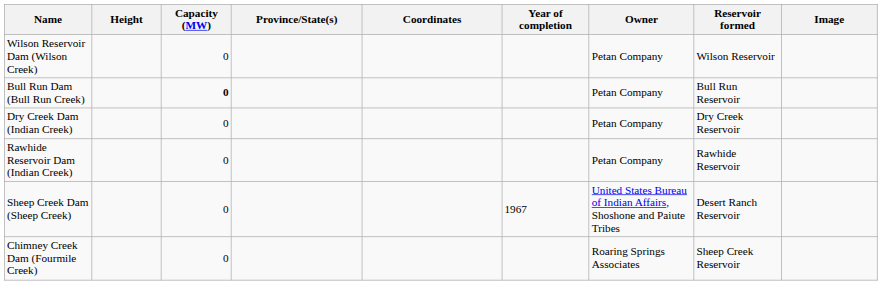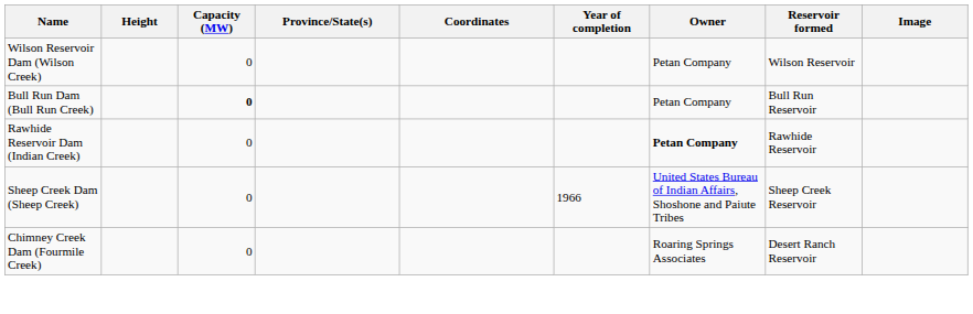- row: Dry Creek Dam (Indian Creek) | 0 | Petan Company | Dry Creek Reservoir
Rawhide Reservoir Dam (Indian Creek) | Owner: normal -> bold
Sheep Creek Dam (Sheep Creek) | Year of completion: 1967 -> 1966
Sheep Creek Dam (Sheep Creek) | Reservoir formed: Desert Ranch Reservoir -> Sheep Creek Reservoir
Chimney Creek Dam (Fourmile Creek) | Reservoir formed: Sheep Creek Reservoir -> Desert Ranch Reservoir
